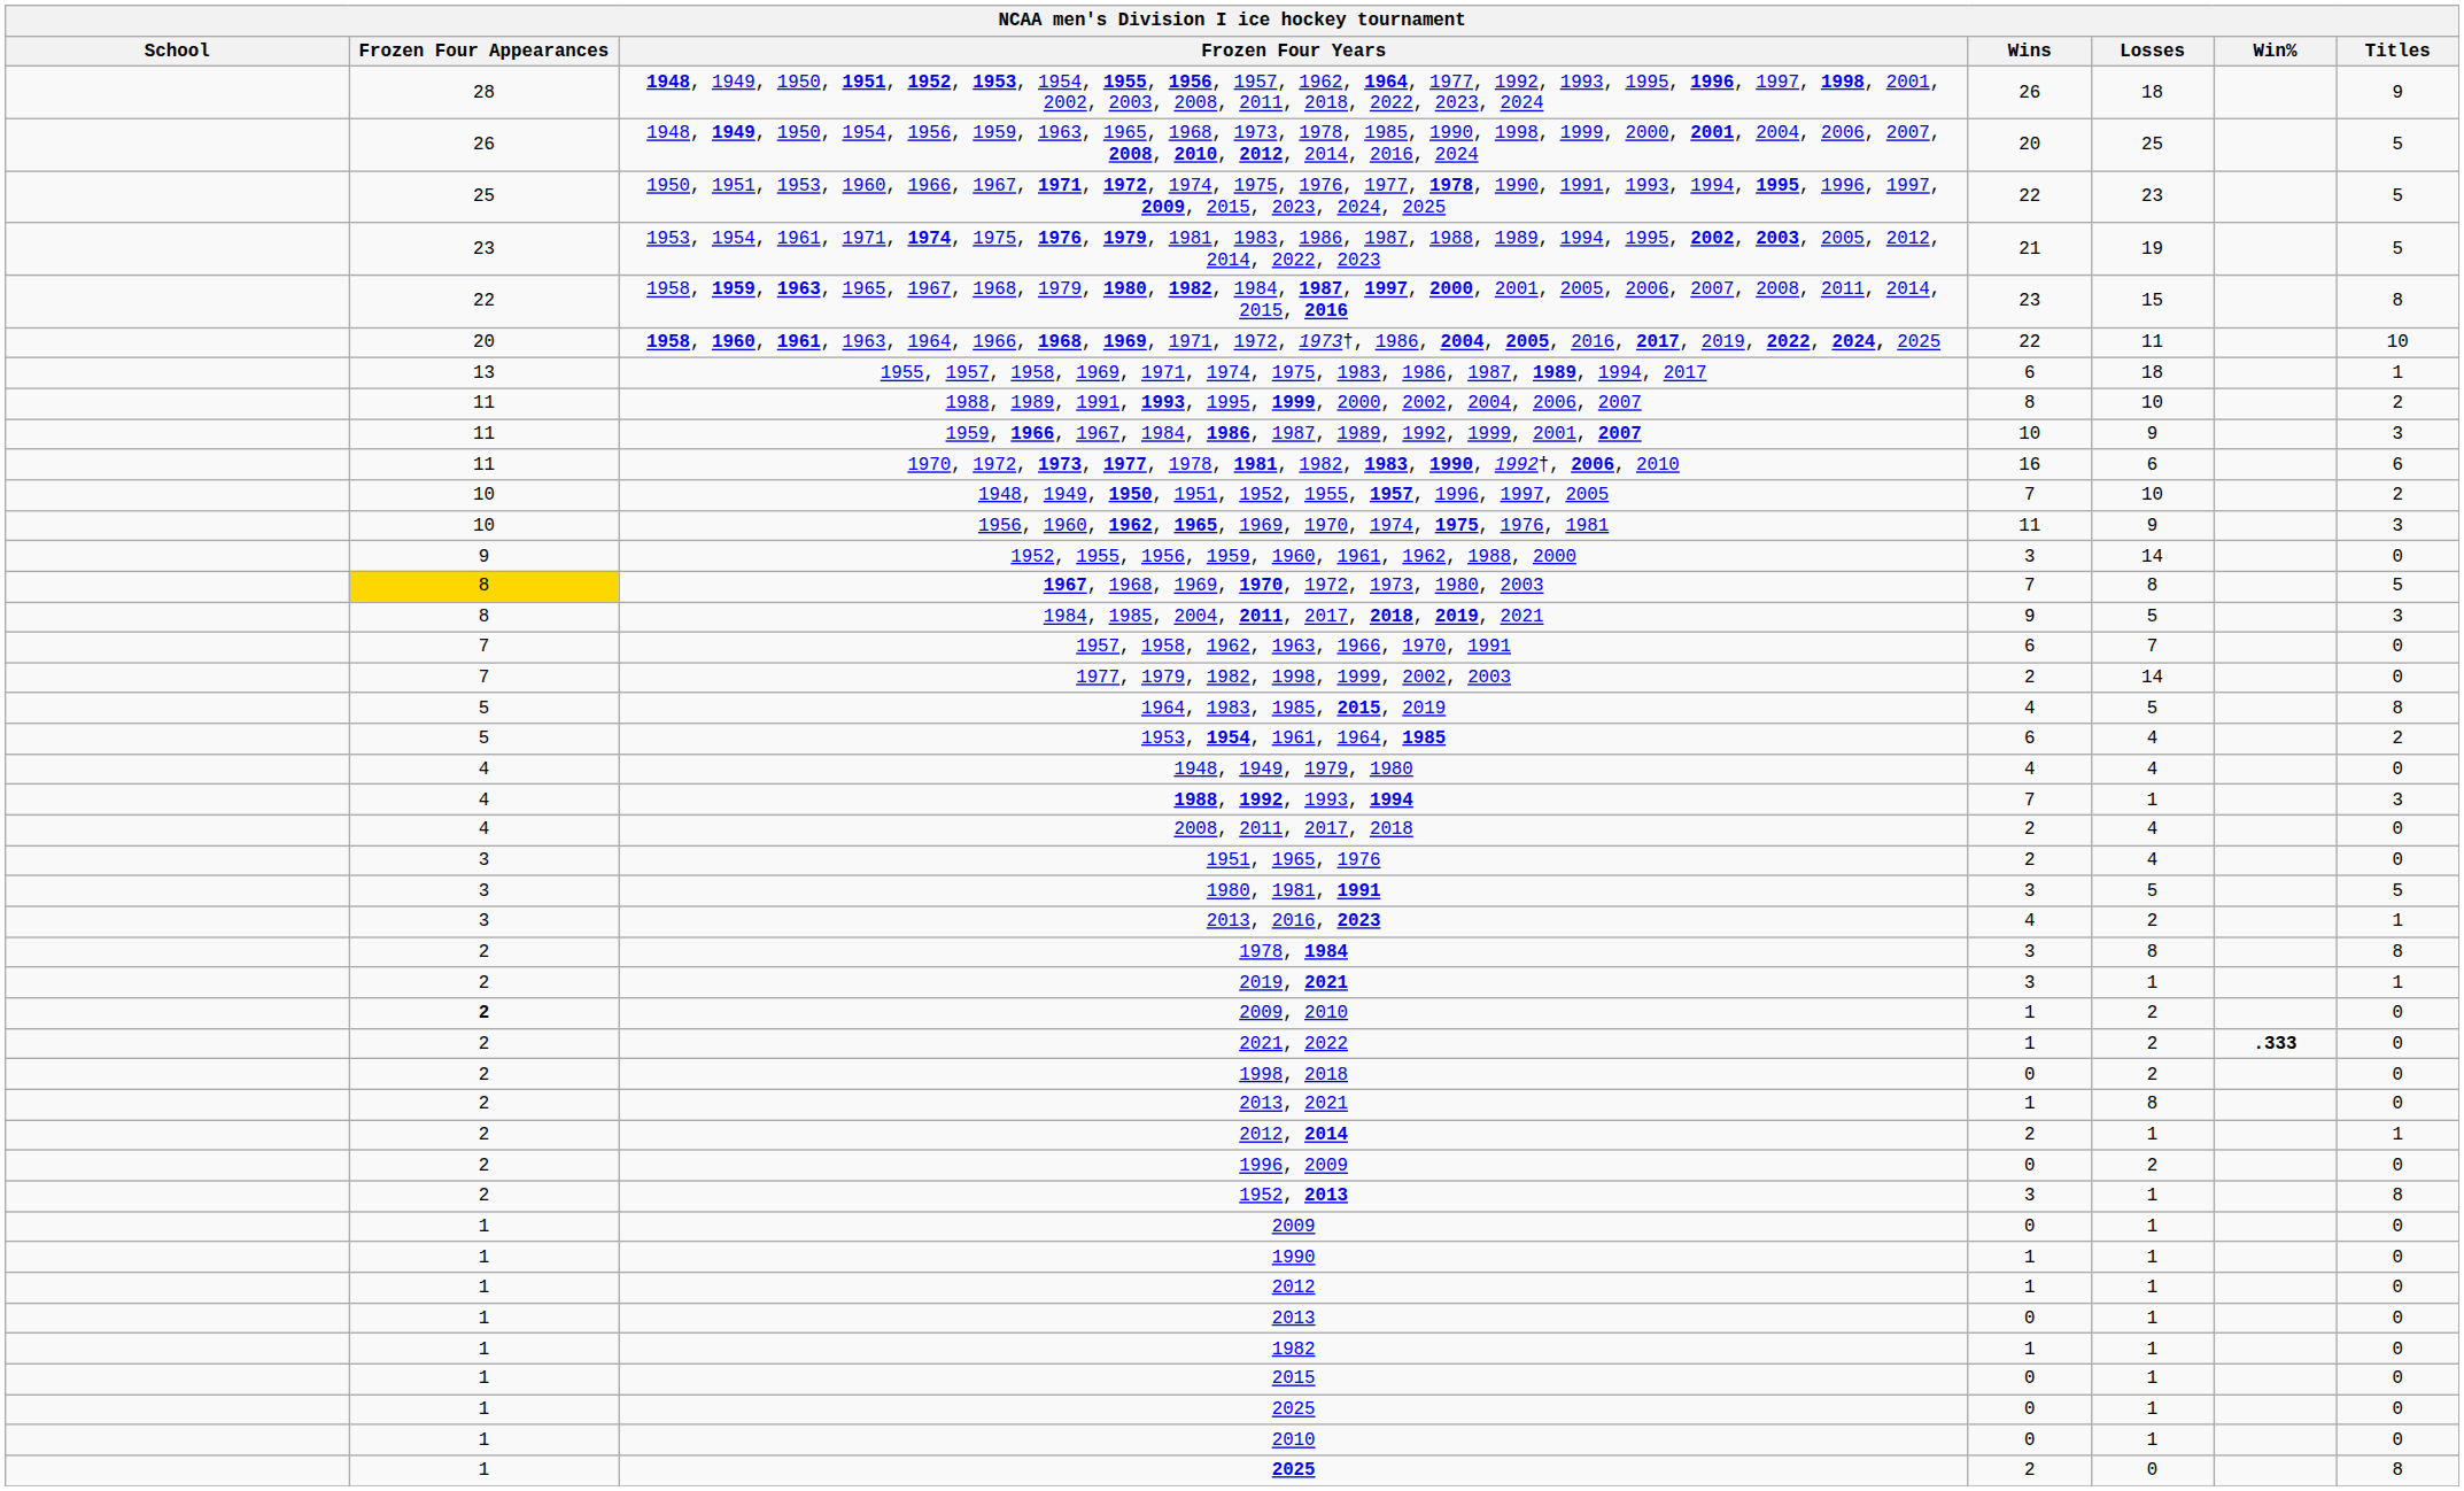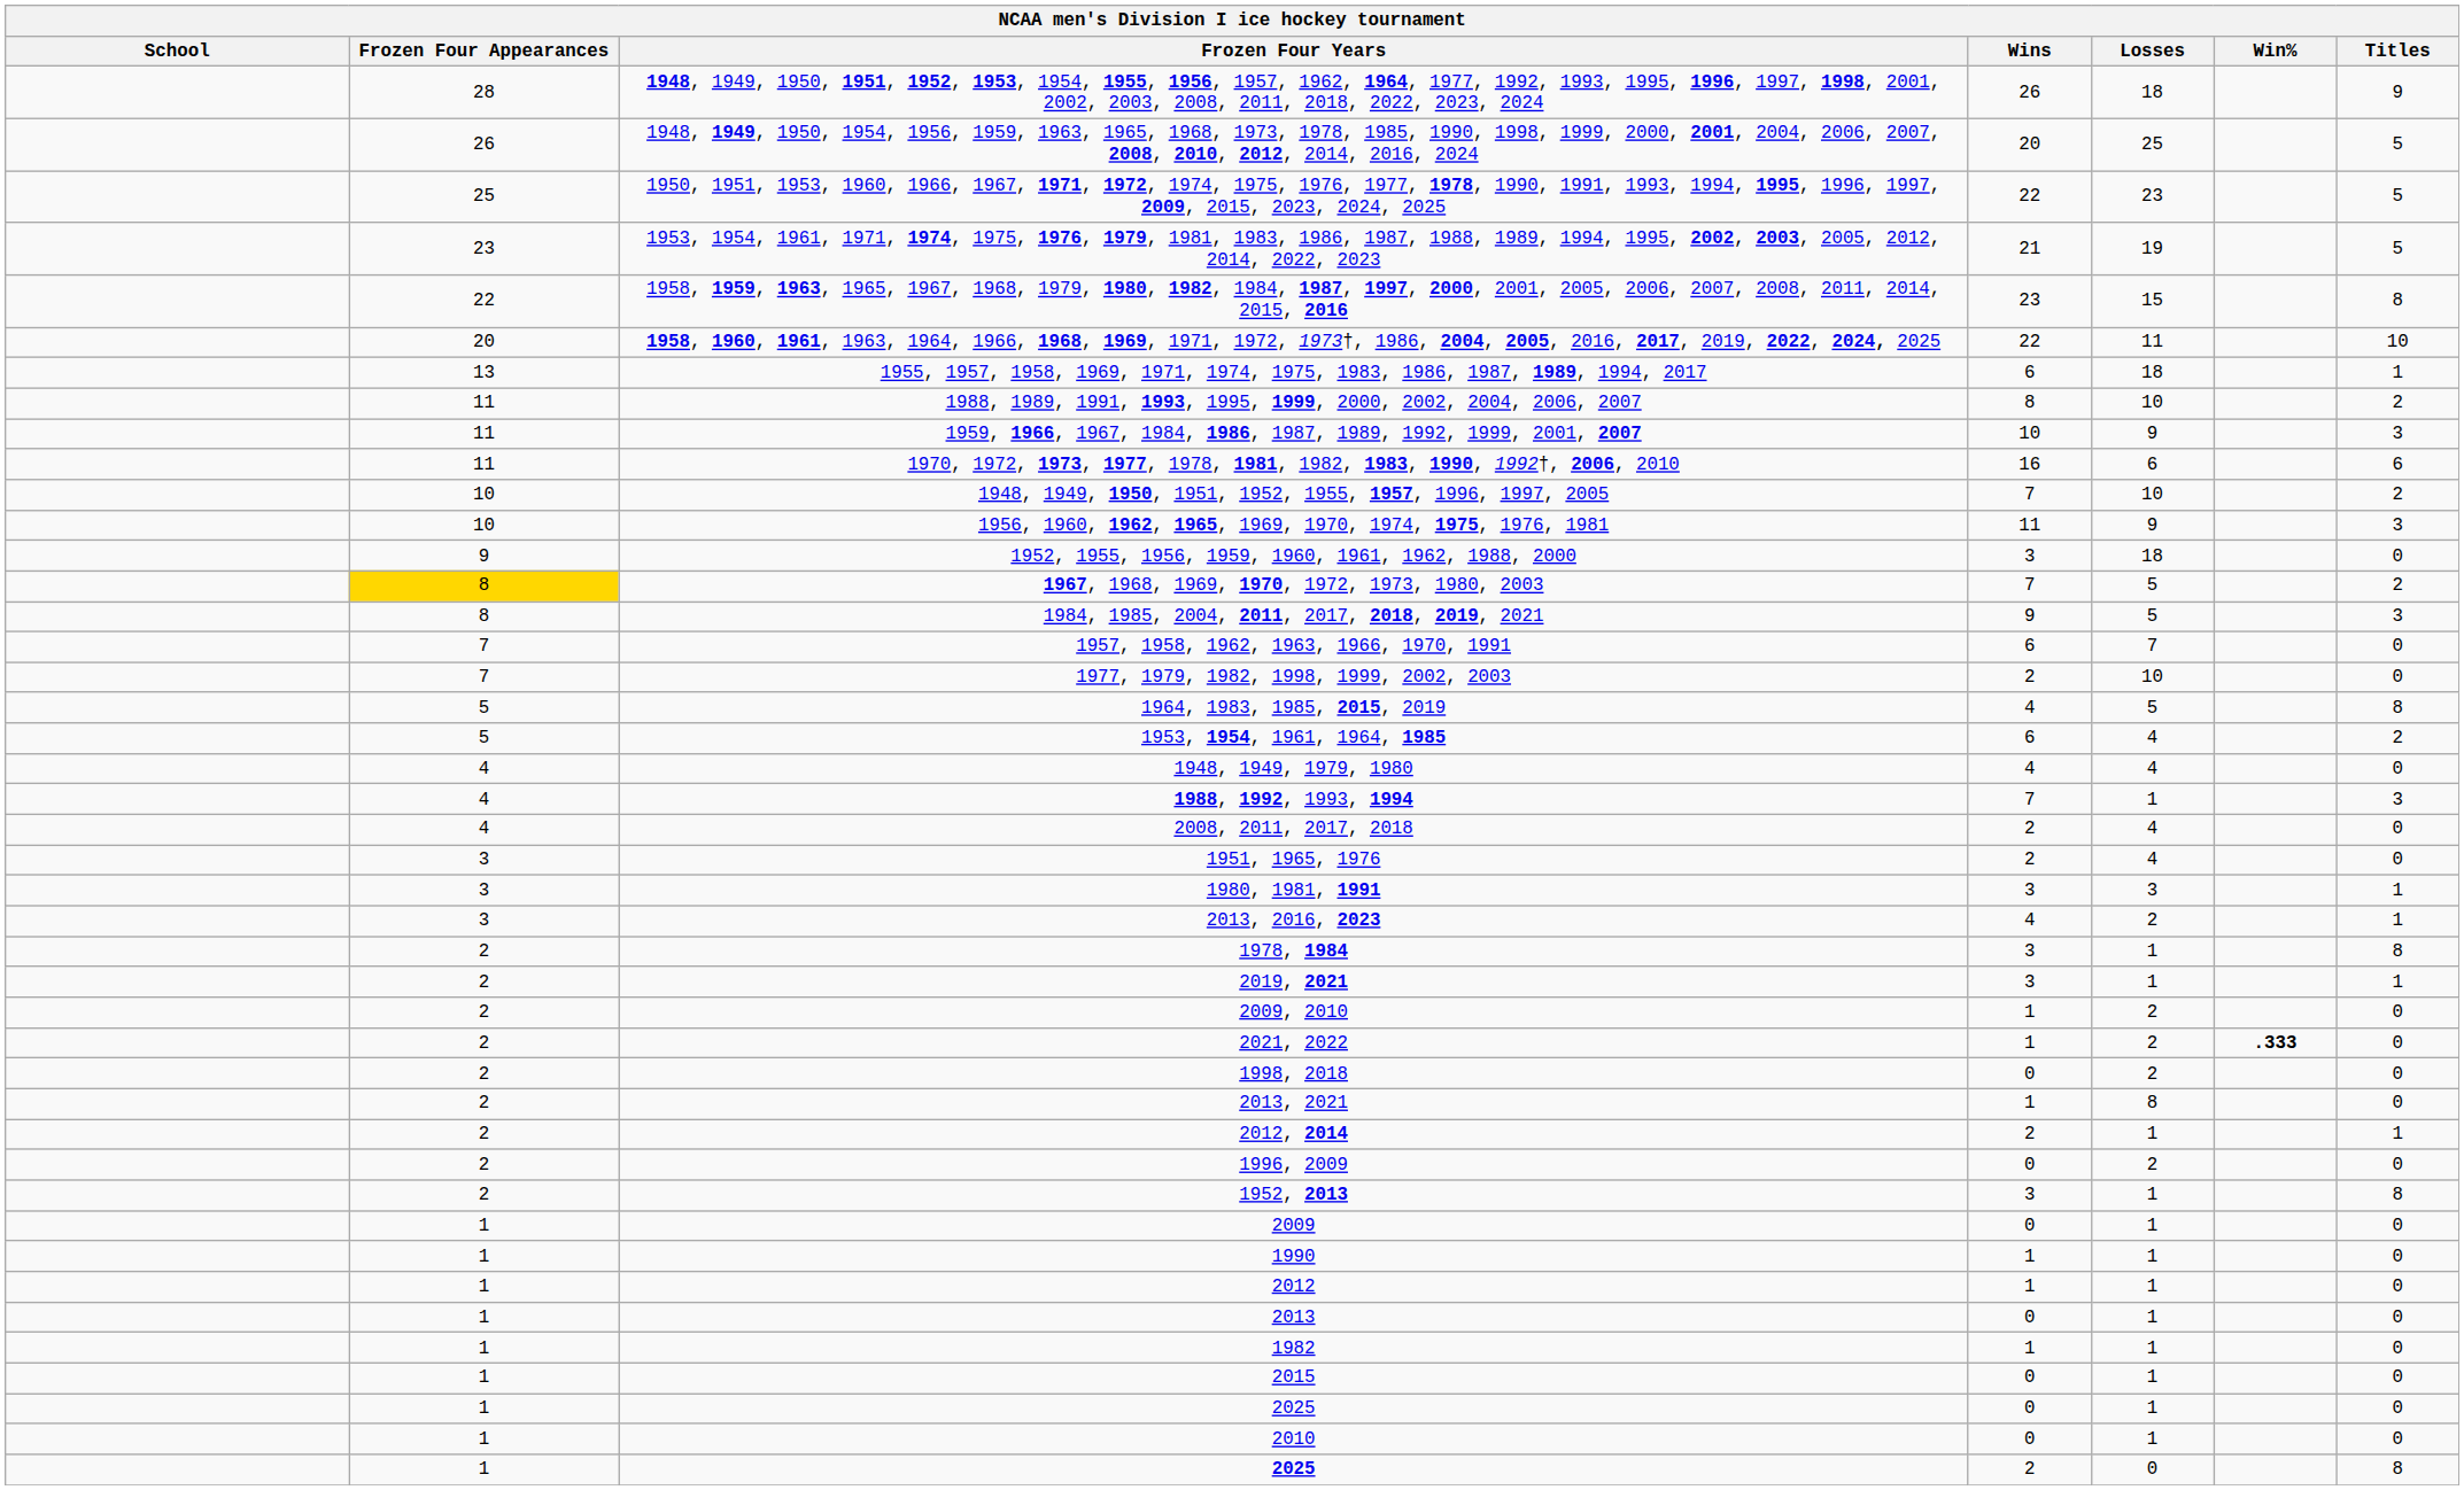1952, 1955, 1956, 1959, 1960, 1961, 1962, 1988, 2000 | Losses: 14 -> 18
1967, 1968, 1969, 1970, 1972, 1973, 1980, 2003 | Losses: 8 -> 5
1967, 1968, 1969, 1970, 1972, 1973, 1980, 2003 | Titles: 5 -> 2
1977, 1979, 1982, 1998, 1999, 2002, 2003 | Losses: 14 -> 10
1980, 1981, 1991 | Losses: 5 -> 3
1980, 1981, 1991 | Titles: 5 -> 1
1978, 1984 | Losses: 8 -> 1
2009, 2010 | Frozen Four Appearances: bold -> normal
